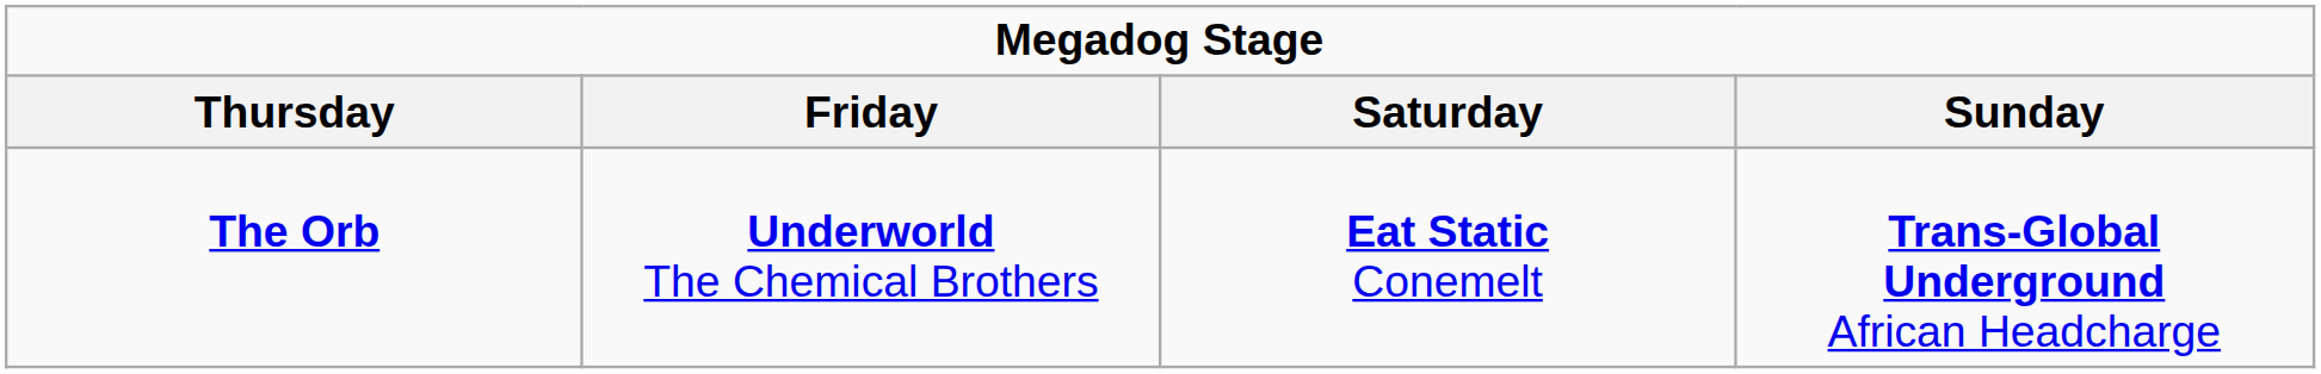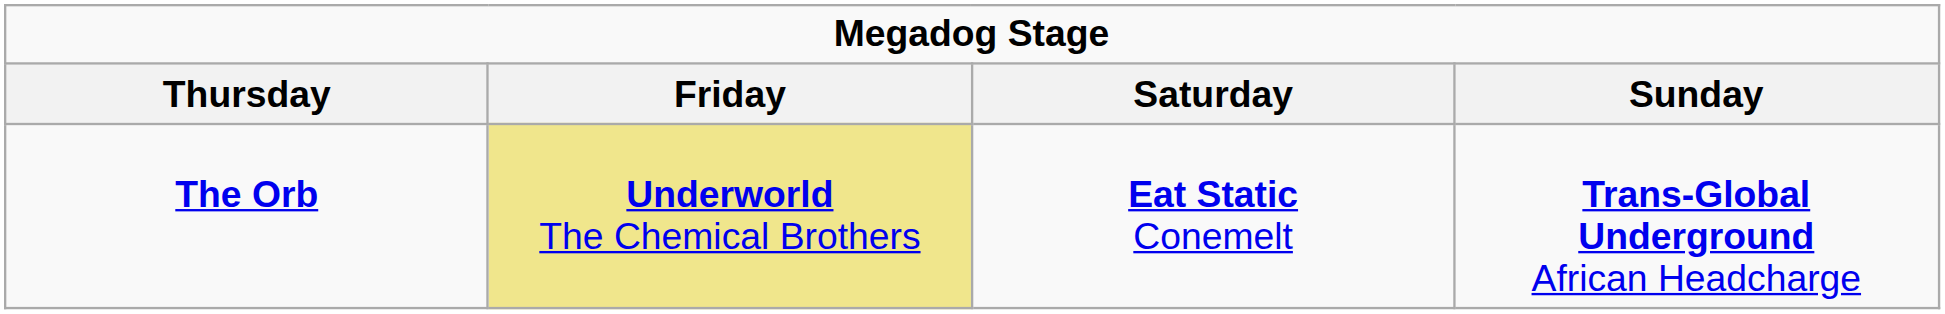The Orb | Friday: no background -> khaki background
